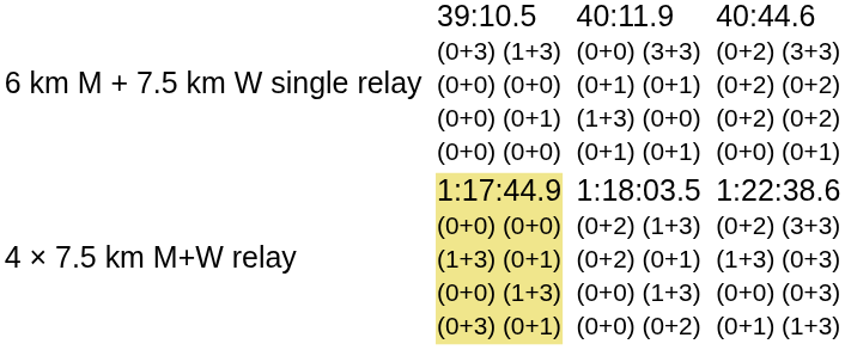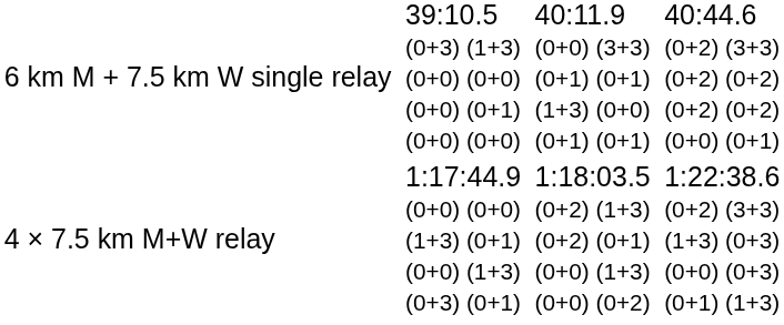4 × 7.5 km M+W relay | column 2: khaki background -> no background
